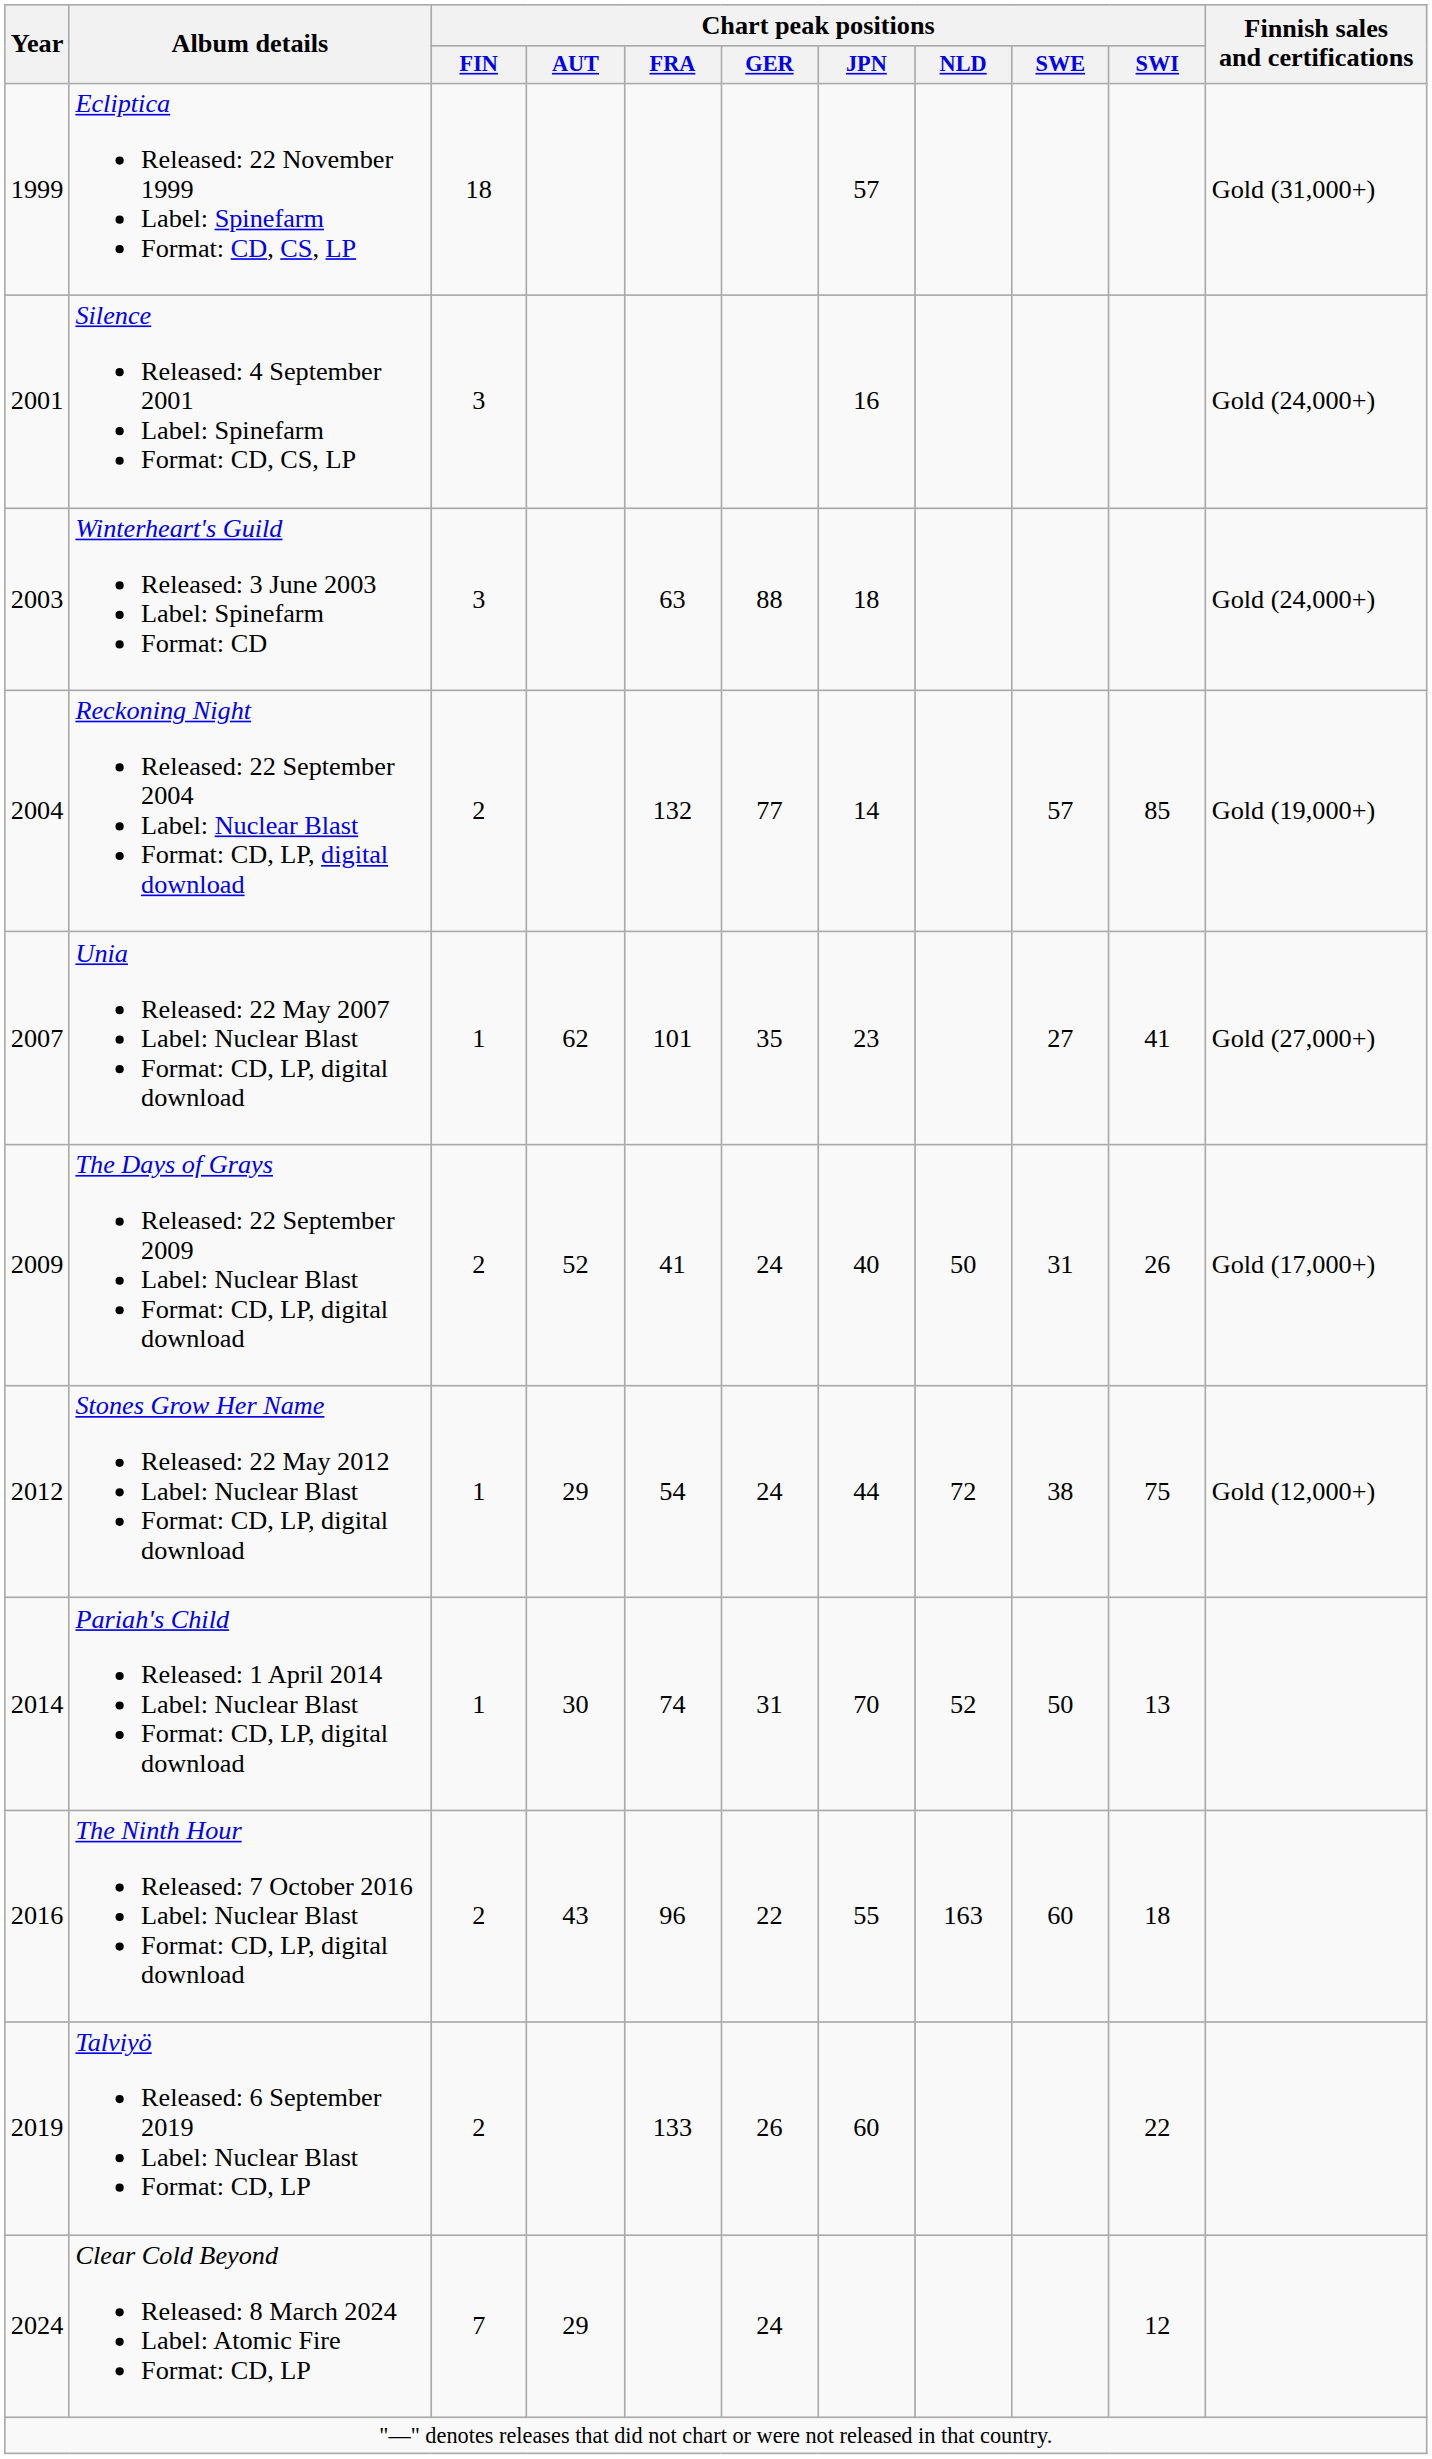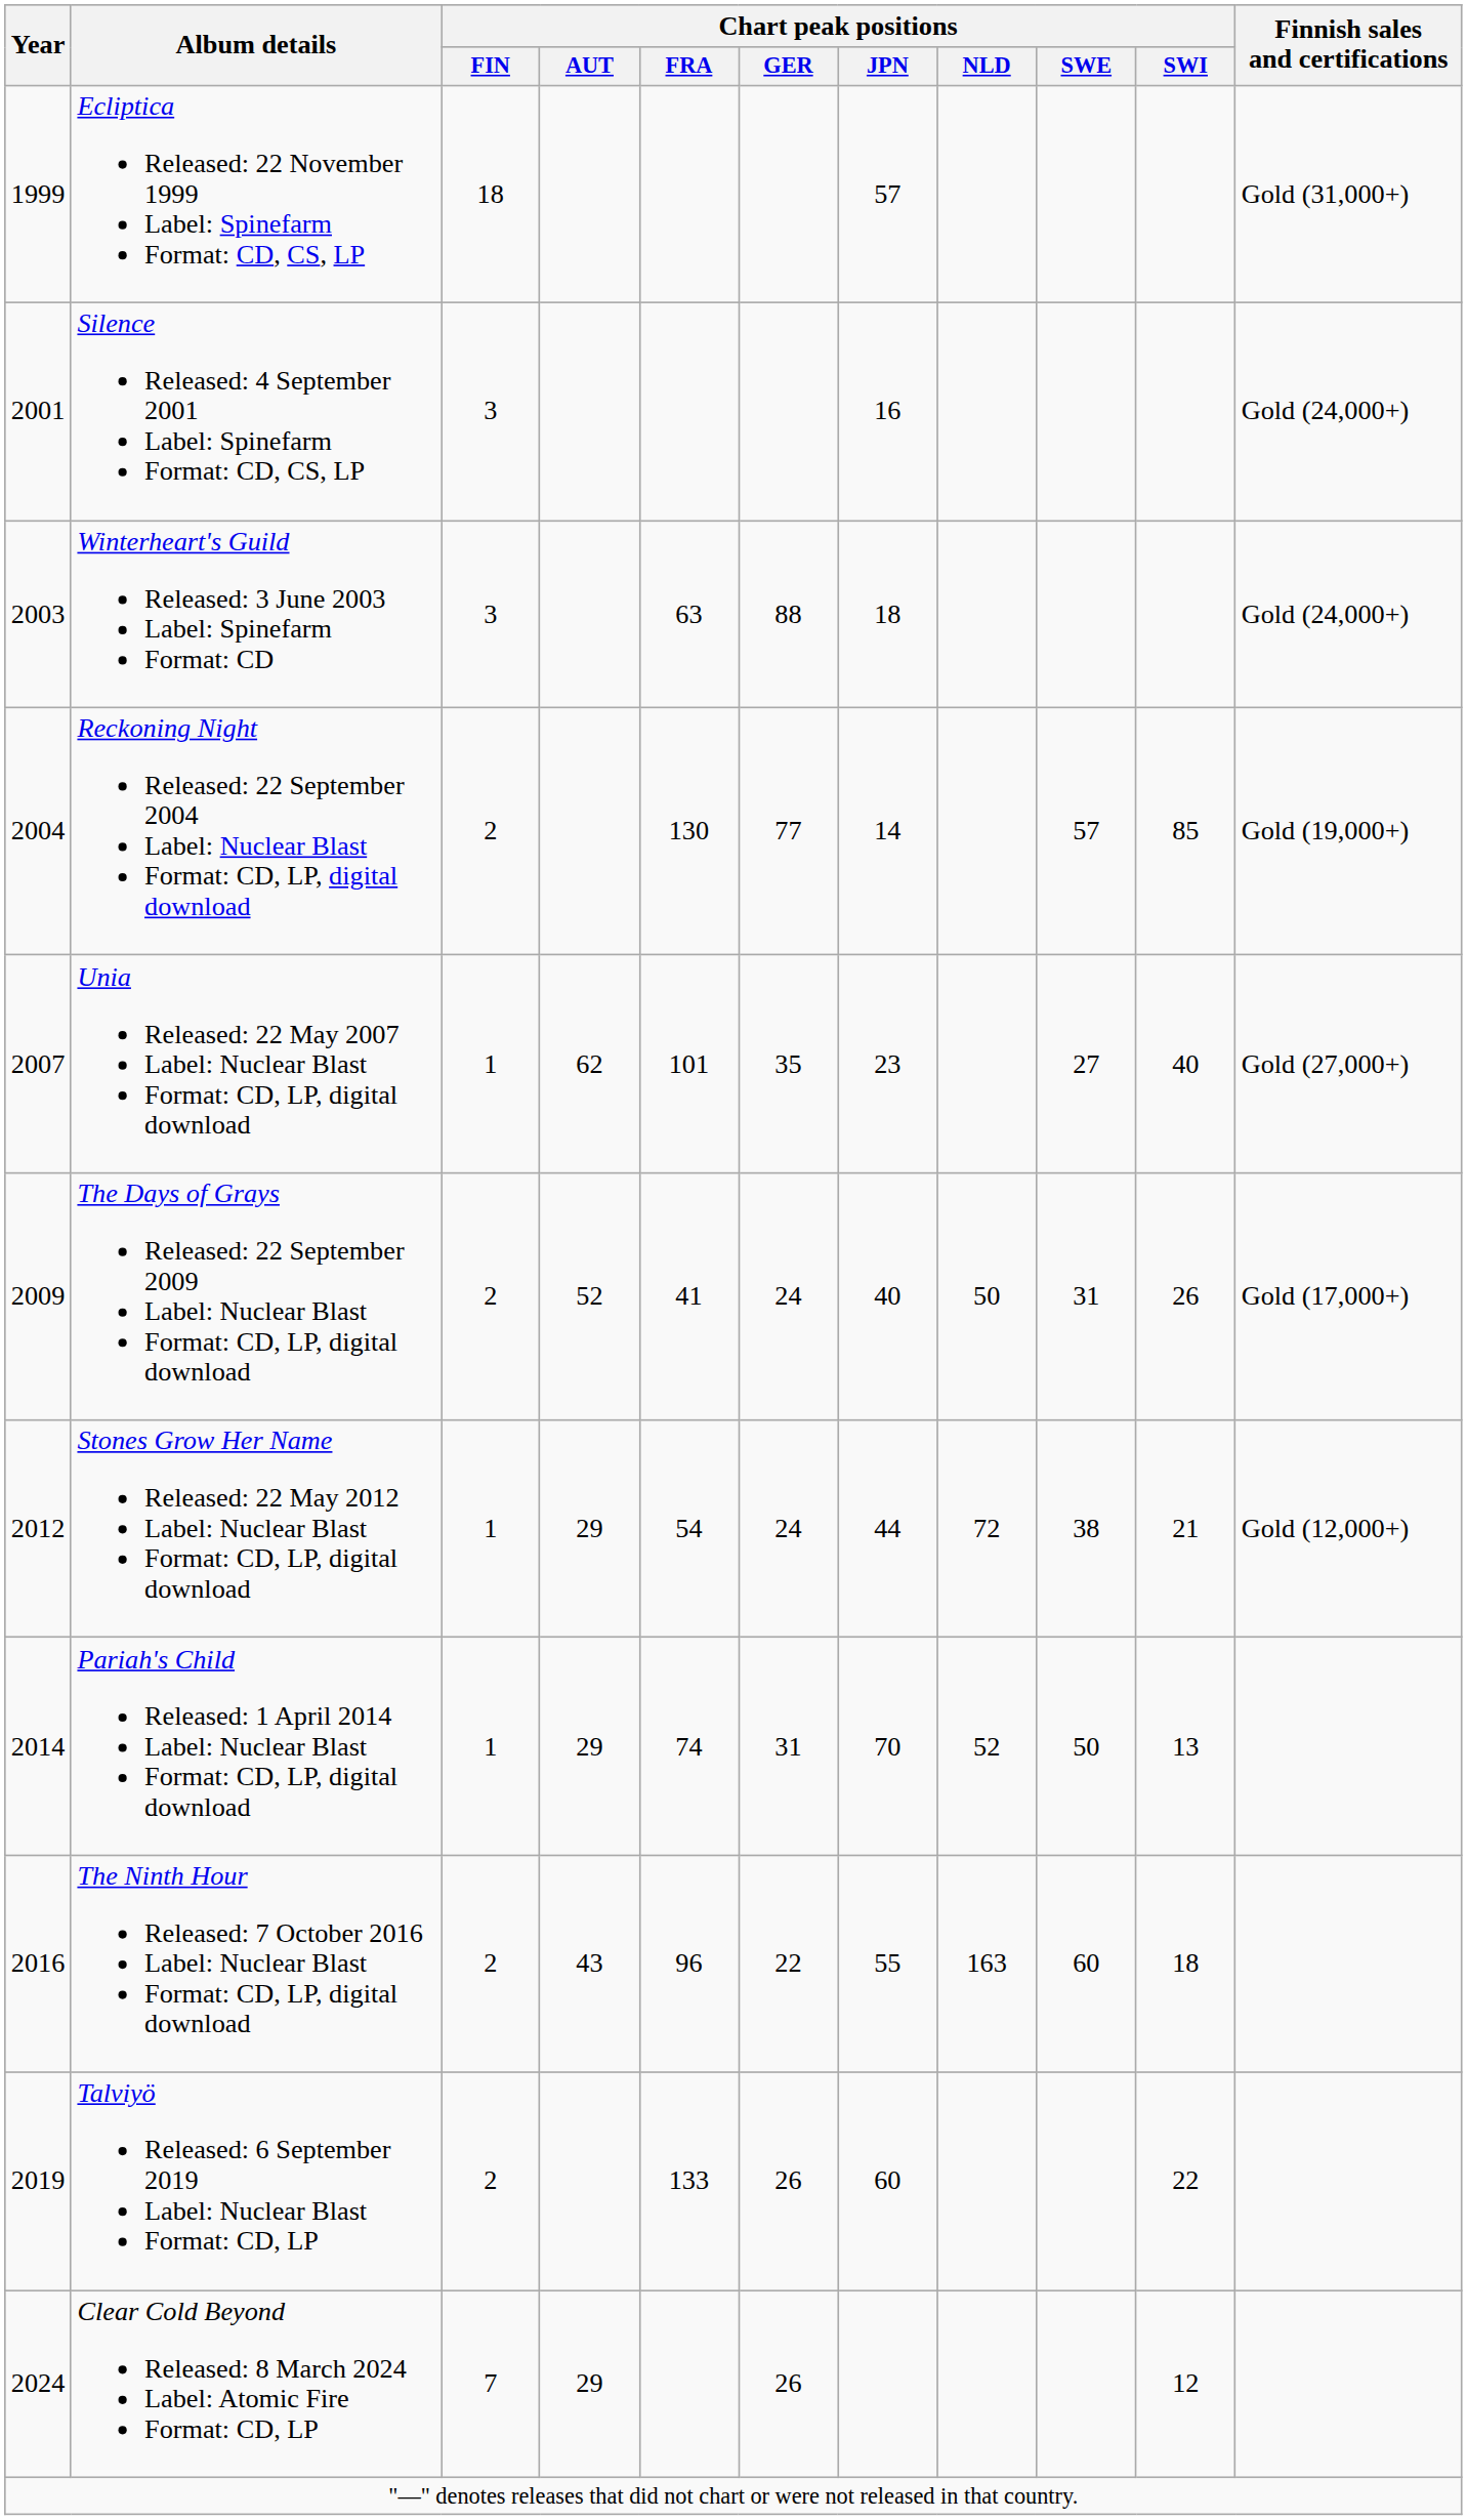row 6 | Chart peak positions / FRA: 132 -> 130
row 7 | Chart peak positions / SWI: 41 -> 40
row 9 | Chart peak positions / SWI: 75 -> 21
row 10 | Chart peak positions / AUT: 30 -> 29
row 13 | Chart peak positions / GER: 24 -> 26
